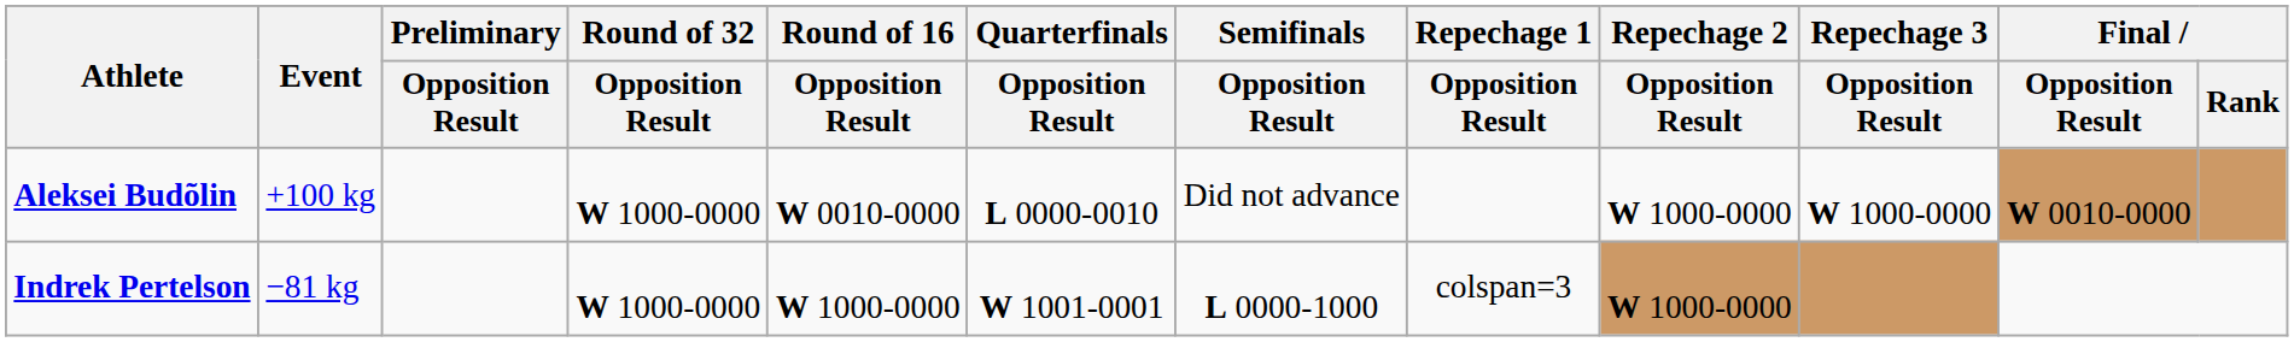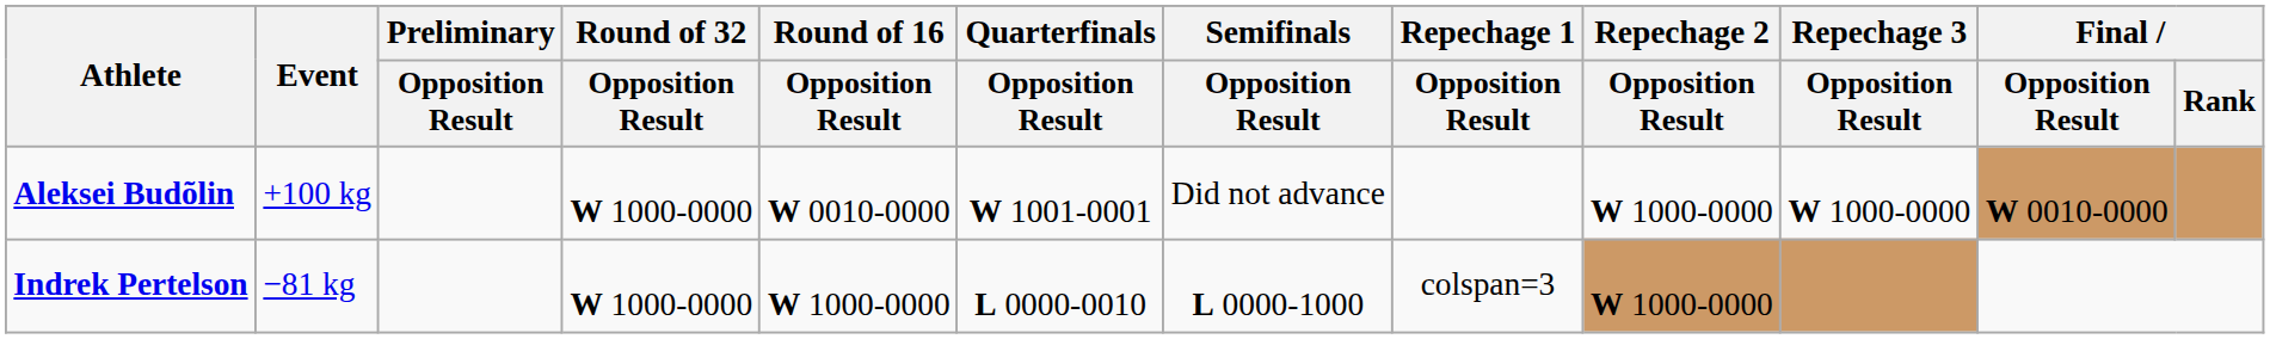Aleksei Budõlin | Quarterfinals / Opposition Result: L 0000-0010 -> W 1001-0001
Indrek Pertelson | Quarterfinals / Opposition Result: W 1001-0001 -> L 0000-0010
